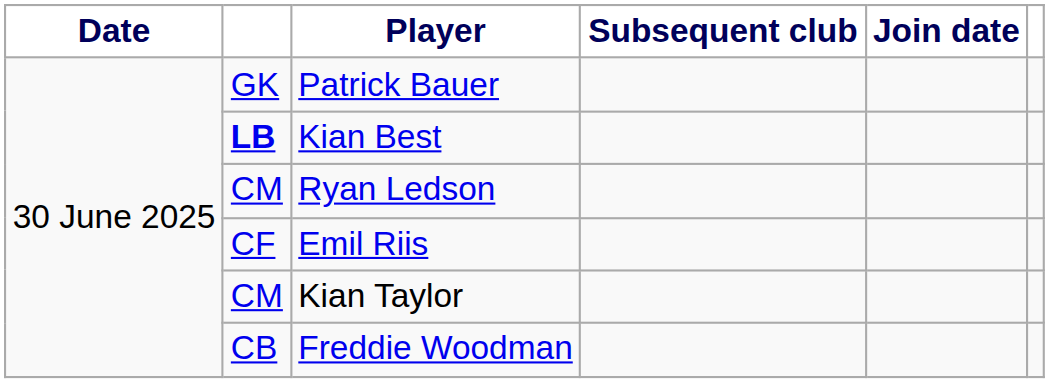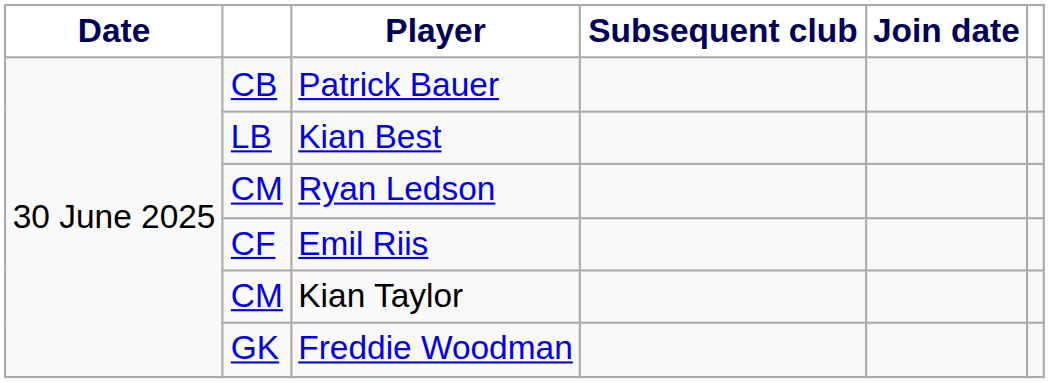Patrick Bauer | column 2: GK -> CB
Kian Best | column 2: bold -> normal
Freddie Woodman | column 2: CB -> GK
